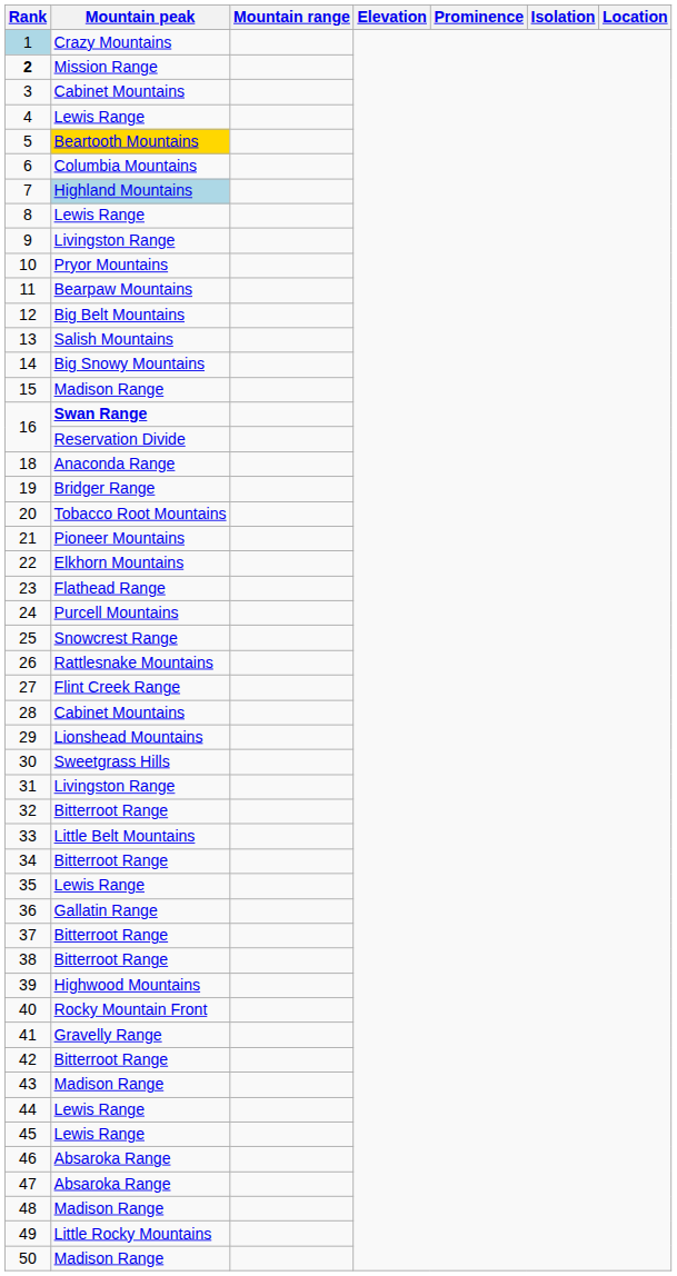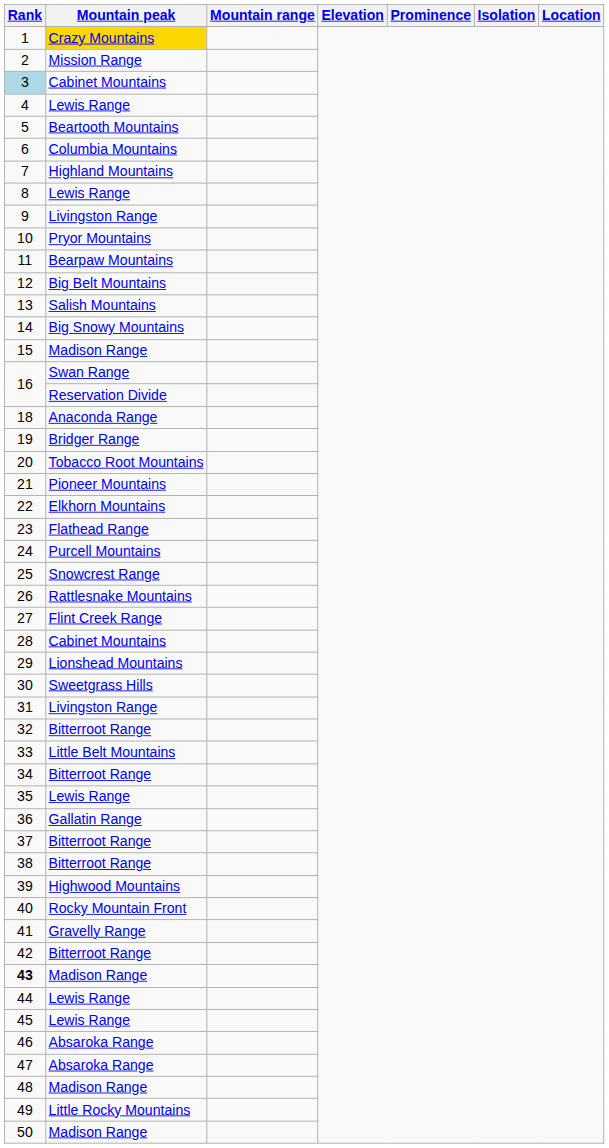1 | Rank: lightblue background -> no background
1 | Mountain peak: no background -> gold background
2 | Rank: bold -> normal
3 | Rank: no background -> lightblue background
5 | Mountain peak: gold background -> no background
7 | Mountain peak: lightblue background -> no background
16 / Swan Range | Mountain peak: bold -> normal
43 | Rank: normal -> bold
